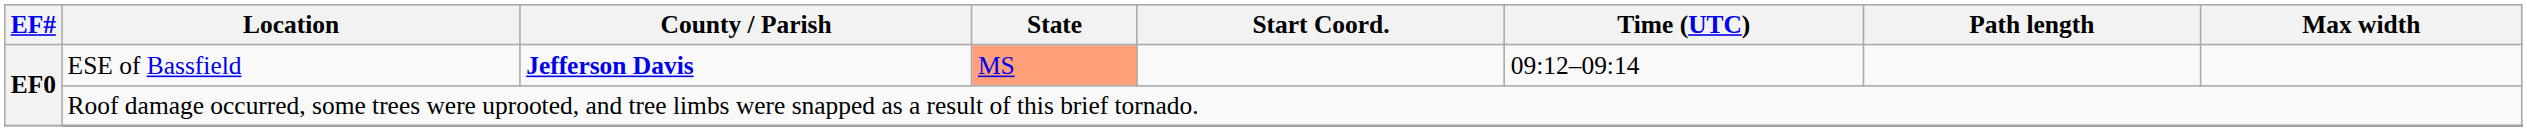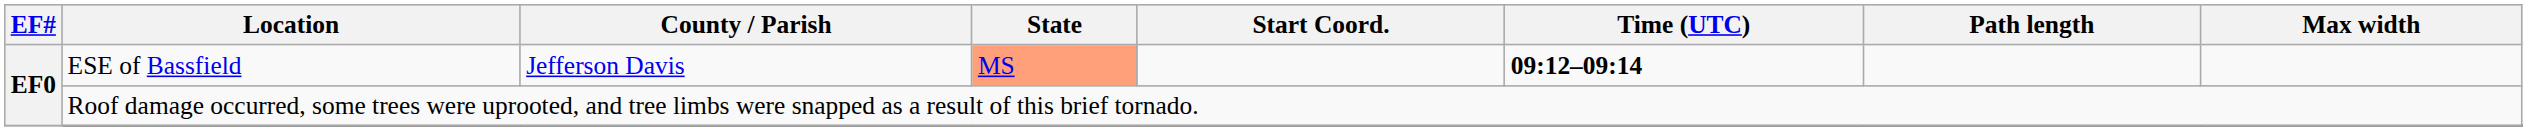ESE of Bassfield | County / Parish: bold -> normal
ESE of Bassfield | Time (UTC): normal -> bold
